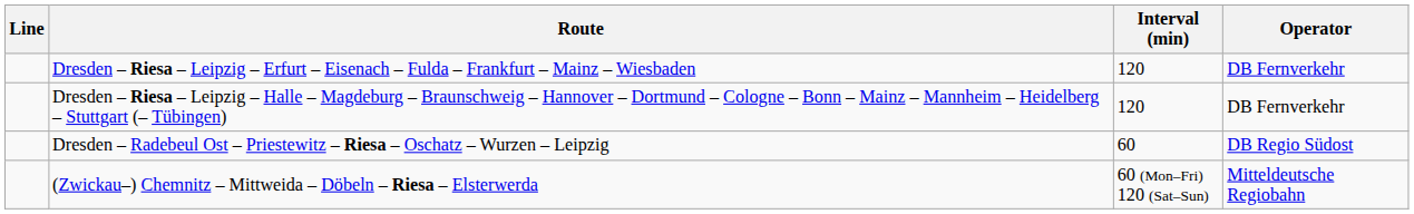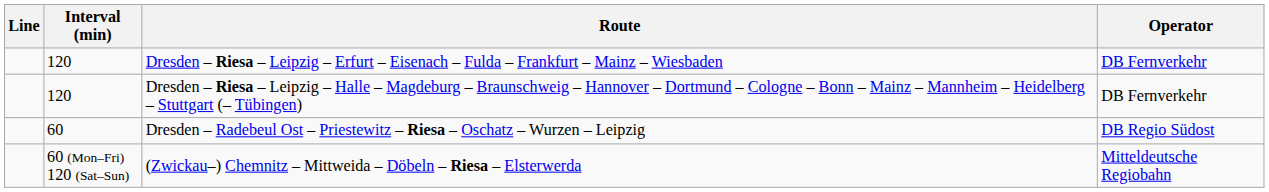columns swapped: Route <-> Interval (min)
